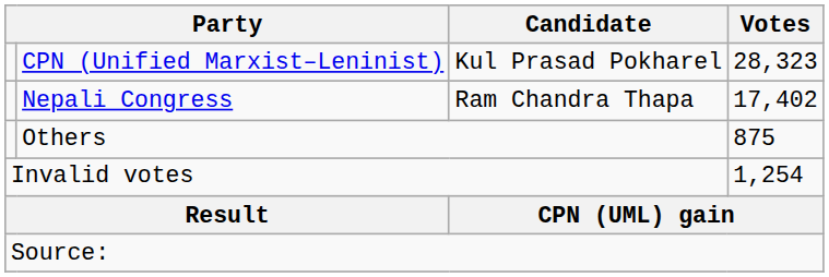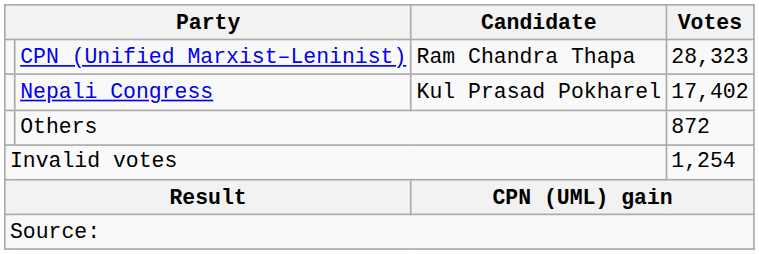CPN (Unified Marxist–Leninist) | Candidate: Kul Prasad Pokharel -> Ram Chandra Thapa
Nepali Congress | Candidate: Ram Chandra Thapa -> Kul Prasad Pokharel
Others | Votes: 875 -> 872
